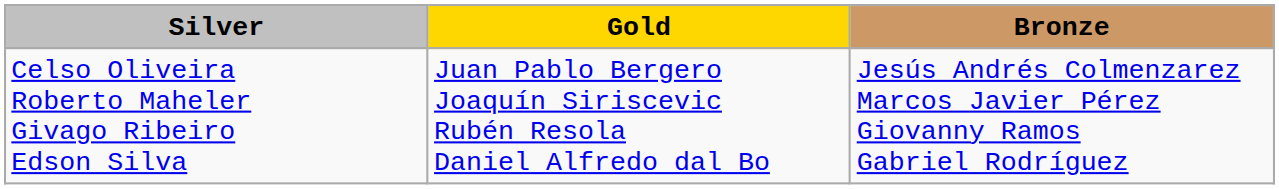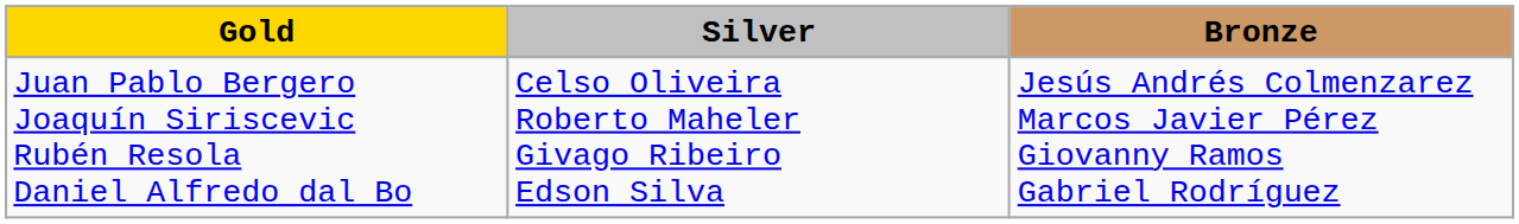columns swapped: Gold <-> Silver
